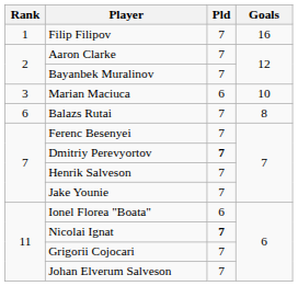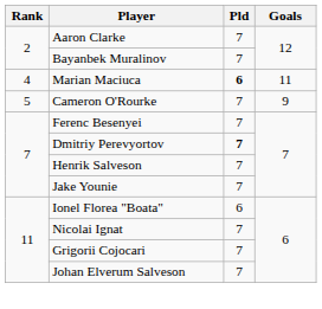- row: 1 | Filip Filipov | 7 | 16
Marian Maciuca | Rank: 3 -> 4
Marian Maciuca | Pld: normal -> bold
Marian Maciuca | Goals: 10 -> 11
+ row: 5 | Cameron O'Rourke | 7 | 9
- row: 6 | Balazs Rutai | 7 | 8
Nicolai Ignat | Pld: bold -> normal
